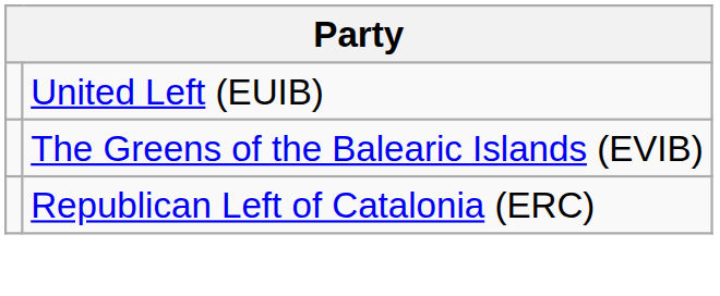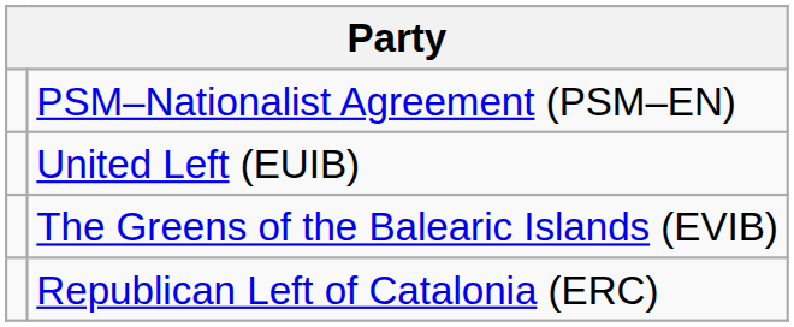+ row: PSM–Nationalist Agreement (PSM–EN)
